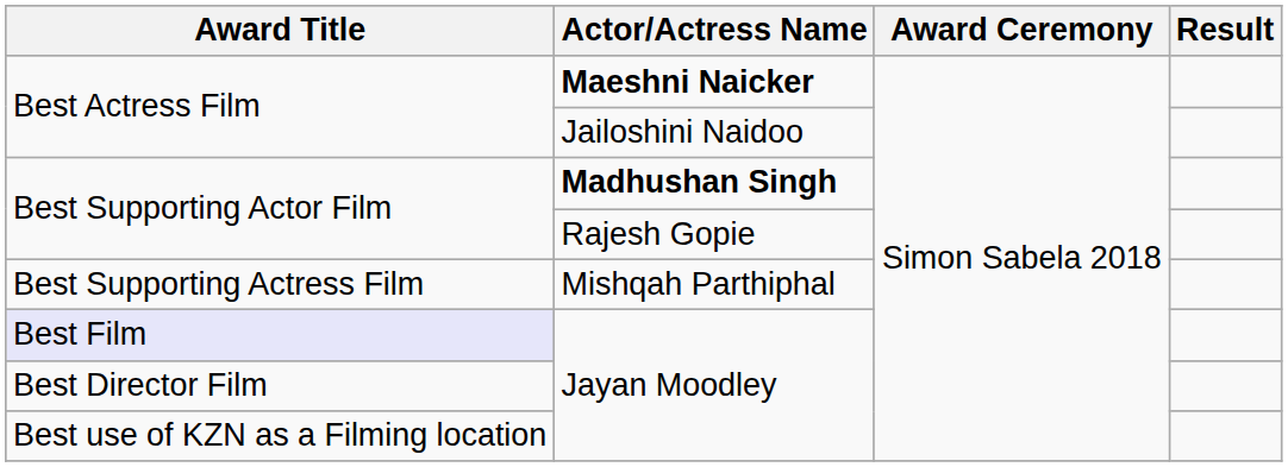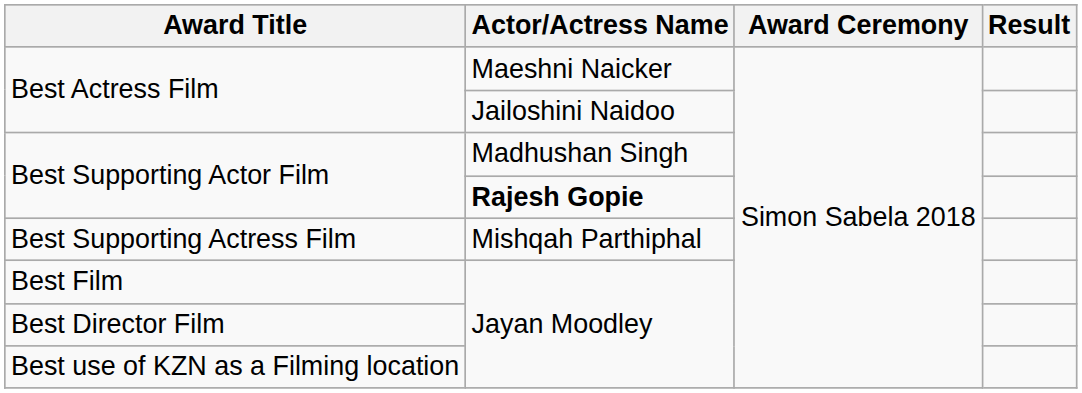Best Actress Film / Maeshni Naicker | Actor/Actress Name: bold -> normal
Best Supporting Actor Film / Madhushan Singh | Actor/Actress Name: bold -> normal
Best Supporting Actor Film / Rajesh Gopie | Actor/Actress Name: normal -> bold
Best Film | Award Title: lavender background -> no background
